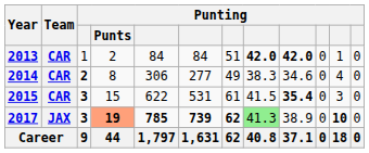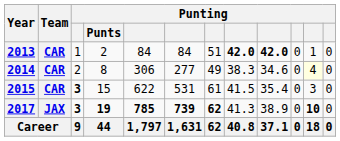2014 | column 3: bold -> normal
2014 | column 11: no background -> lightyellow background
2015 | column 9: bold -> normal
2017 | Punting / Punts: lightsalmon background -> no background
2017 | column 8: lightgreen background -> no background
